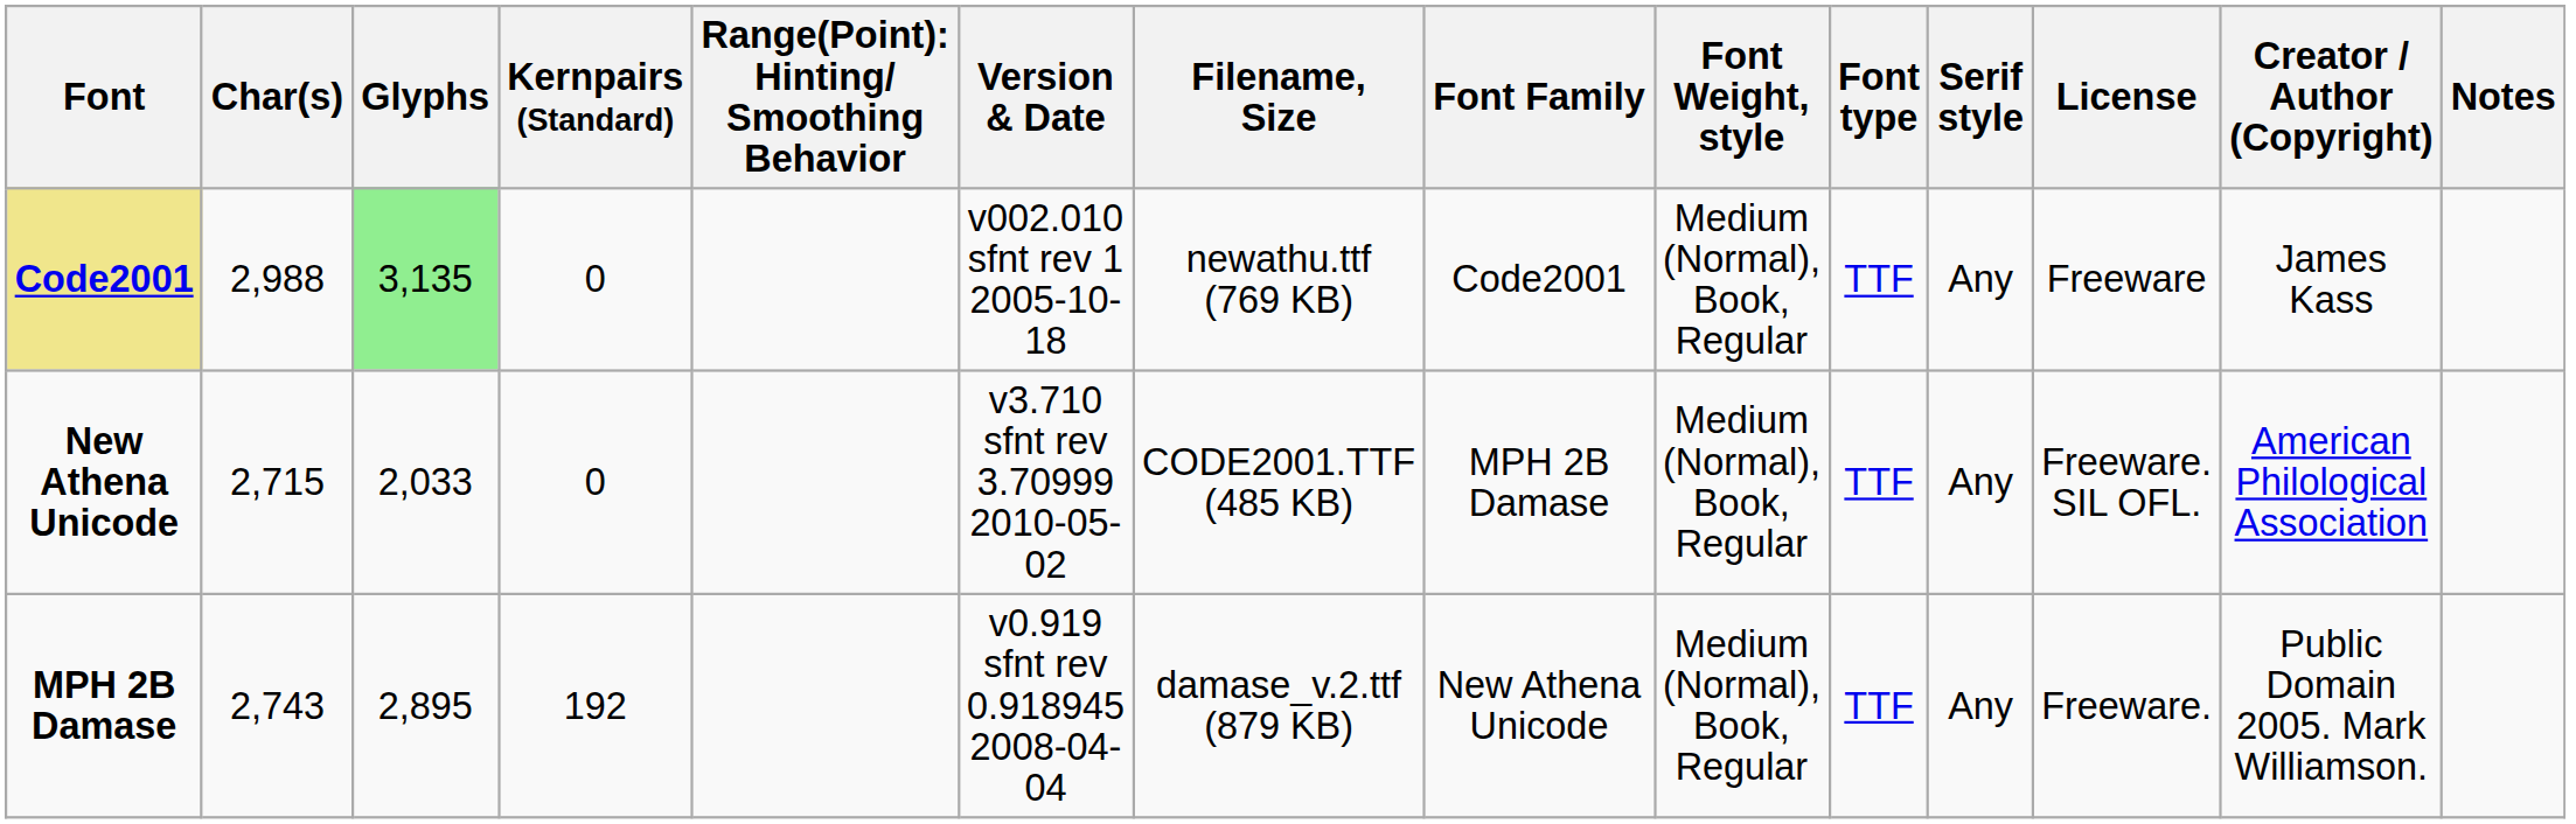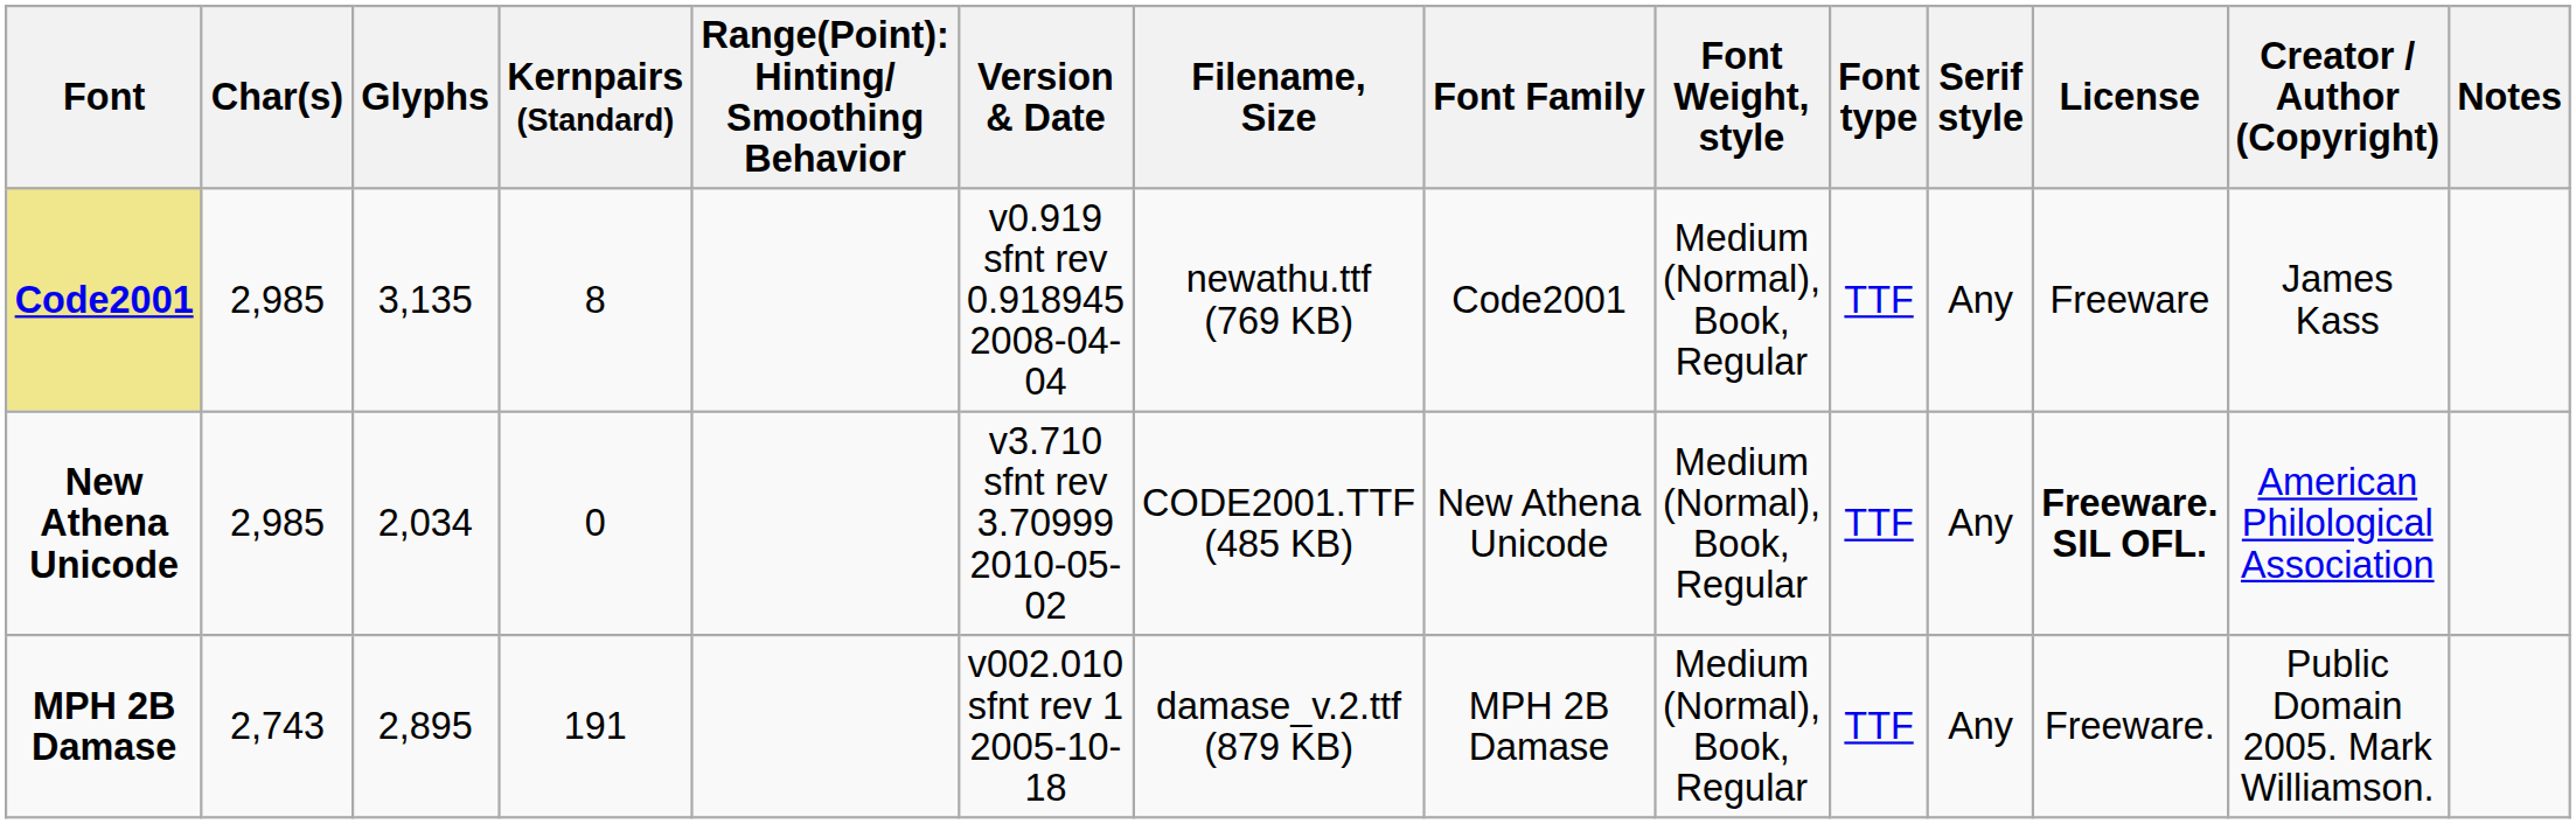row 2 | Char(s): 2,988 -> 2,985
row 2 | Glyphs: lightgreen background -> no background
row 2 | Kernpairs (Standard): 0 -> 8
row 2 | Version & Date: v002.010 sfnt rev 1 2005-10-18 -> v0.919 sfnt rev 0.918945 2008-04-04
row 3 | Char(s): 2,715 -> 2,985
row 3 | Glyphs: 2,033 -> 2,034
row 3 | Font Family: MPH 2B Damase -> New Athena Unicode
row 3 | License: normal -> bold
row 4 | Kernpairs (Standard): 192 -> 191
row 4 | Version & Date: v0.919 sfnt rev 0.918945 2008-04-04 -> v002.010 sfnt rev 1 2005-10-18
row 4 | Font Family: New Athena Unicode -> MPH 2B Damase
